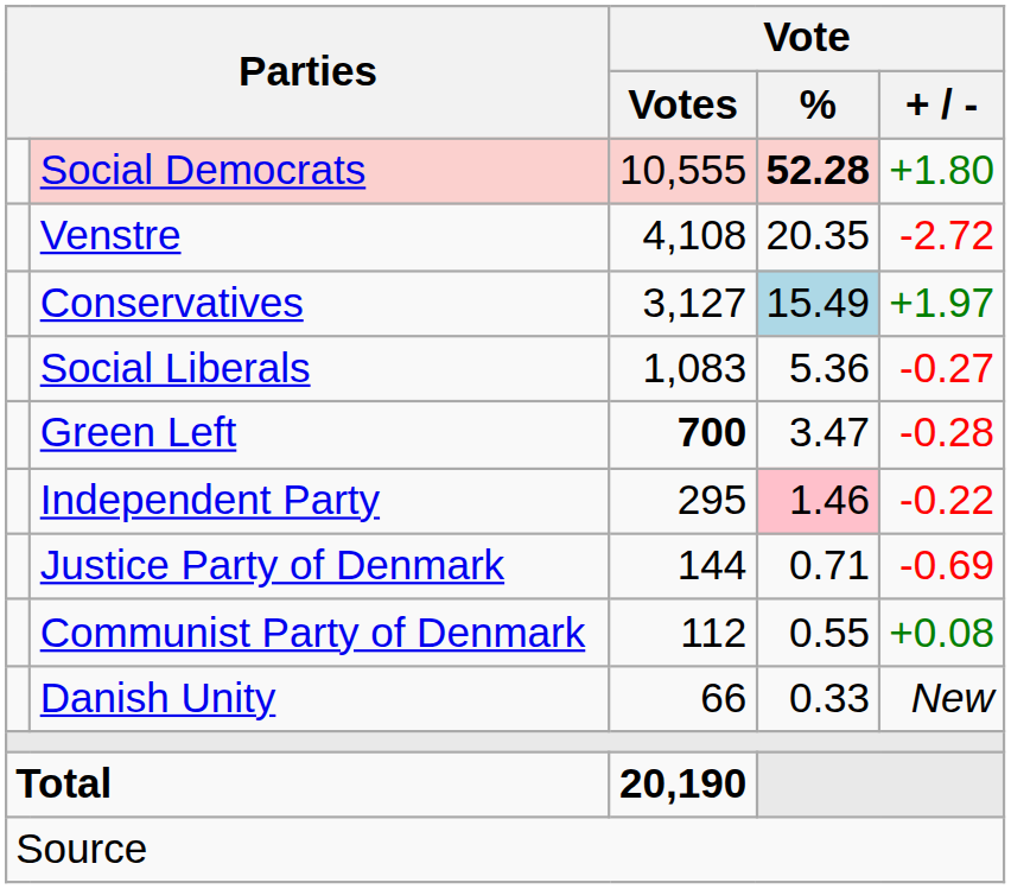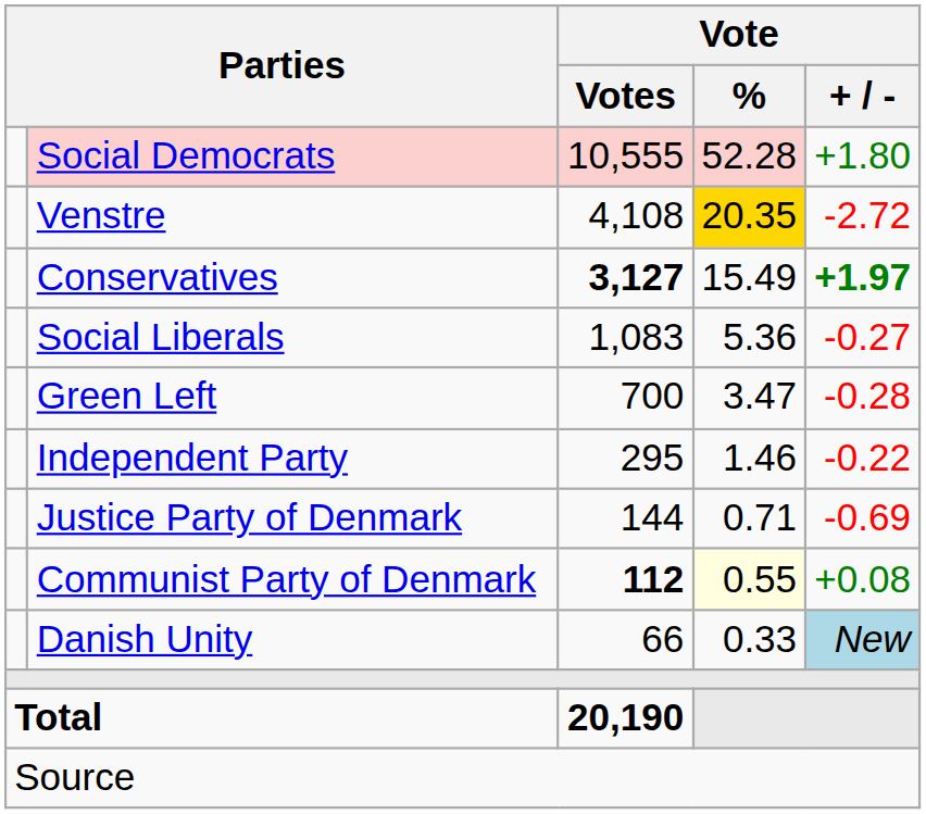Social Democrats | Vote / %: bold -> normal
Venstre | Vote / %: no background -> gold background
Conservatives | Vote / Votes: normal -> bold
Conservatives | Vote / %: lightblue background -> no background
Conservatives | Vote / + / -: normal -> bold
Green Left | Vote / Votes: bold -> normal
Independent Party | Vote / %: pink background -> no background
Communist Party of Denmark | Vote / Votes: normal -> bold
Communist Party of Denmark | Vote / %: no background -> lightyellow background
Danish Unity | Vote / + / -: no background -> lightblue background
